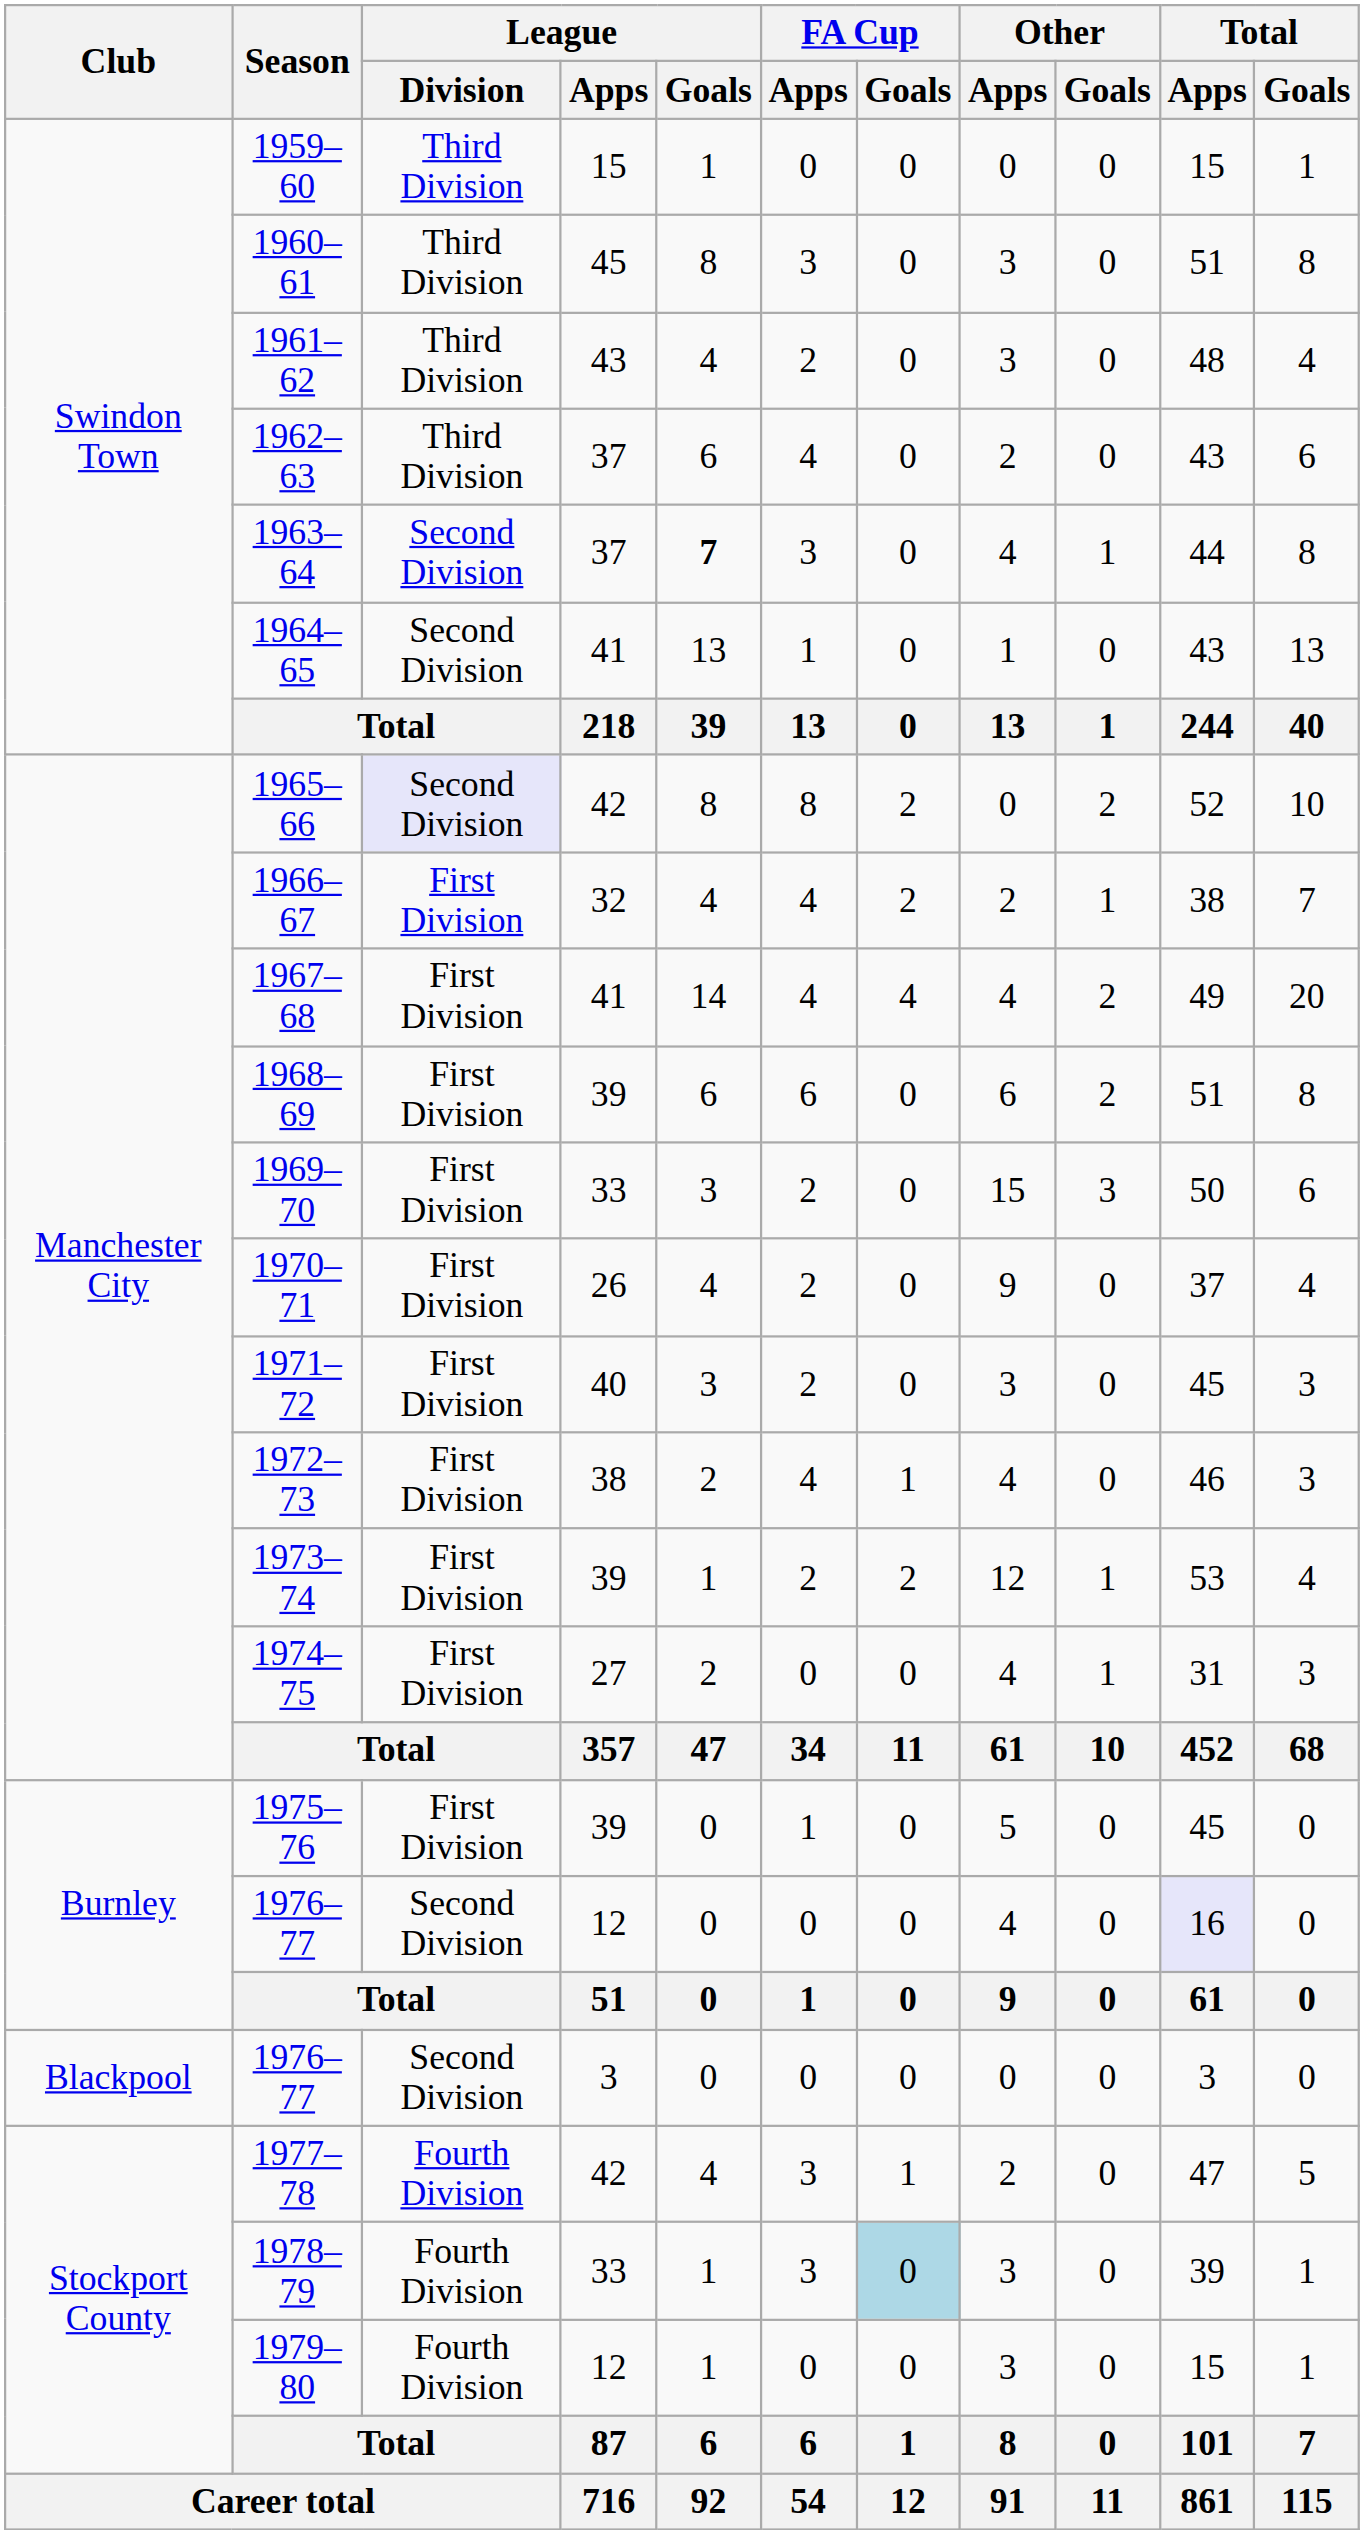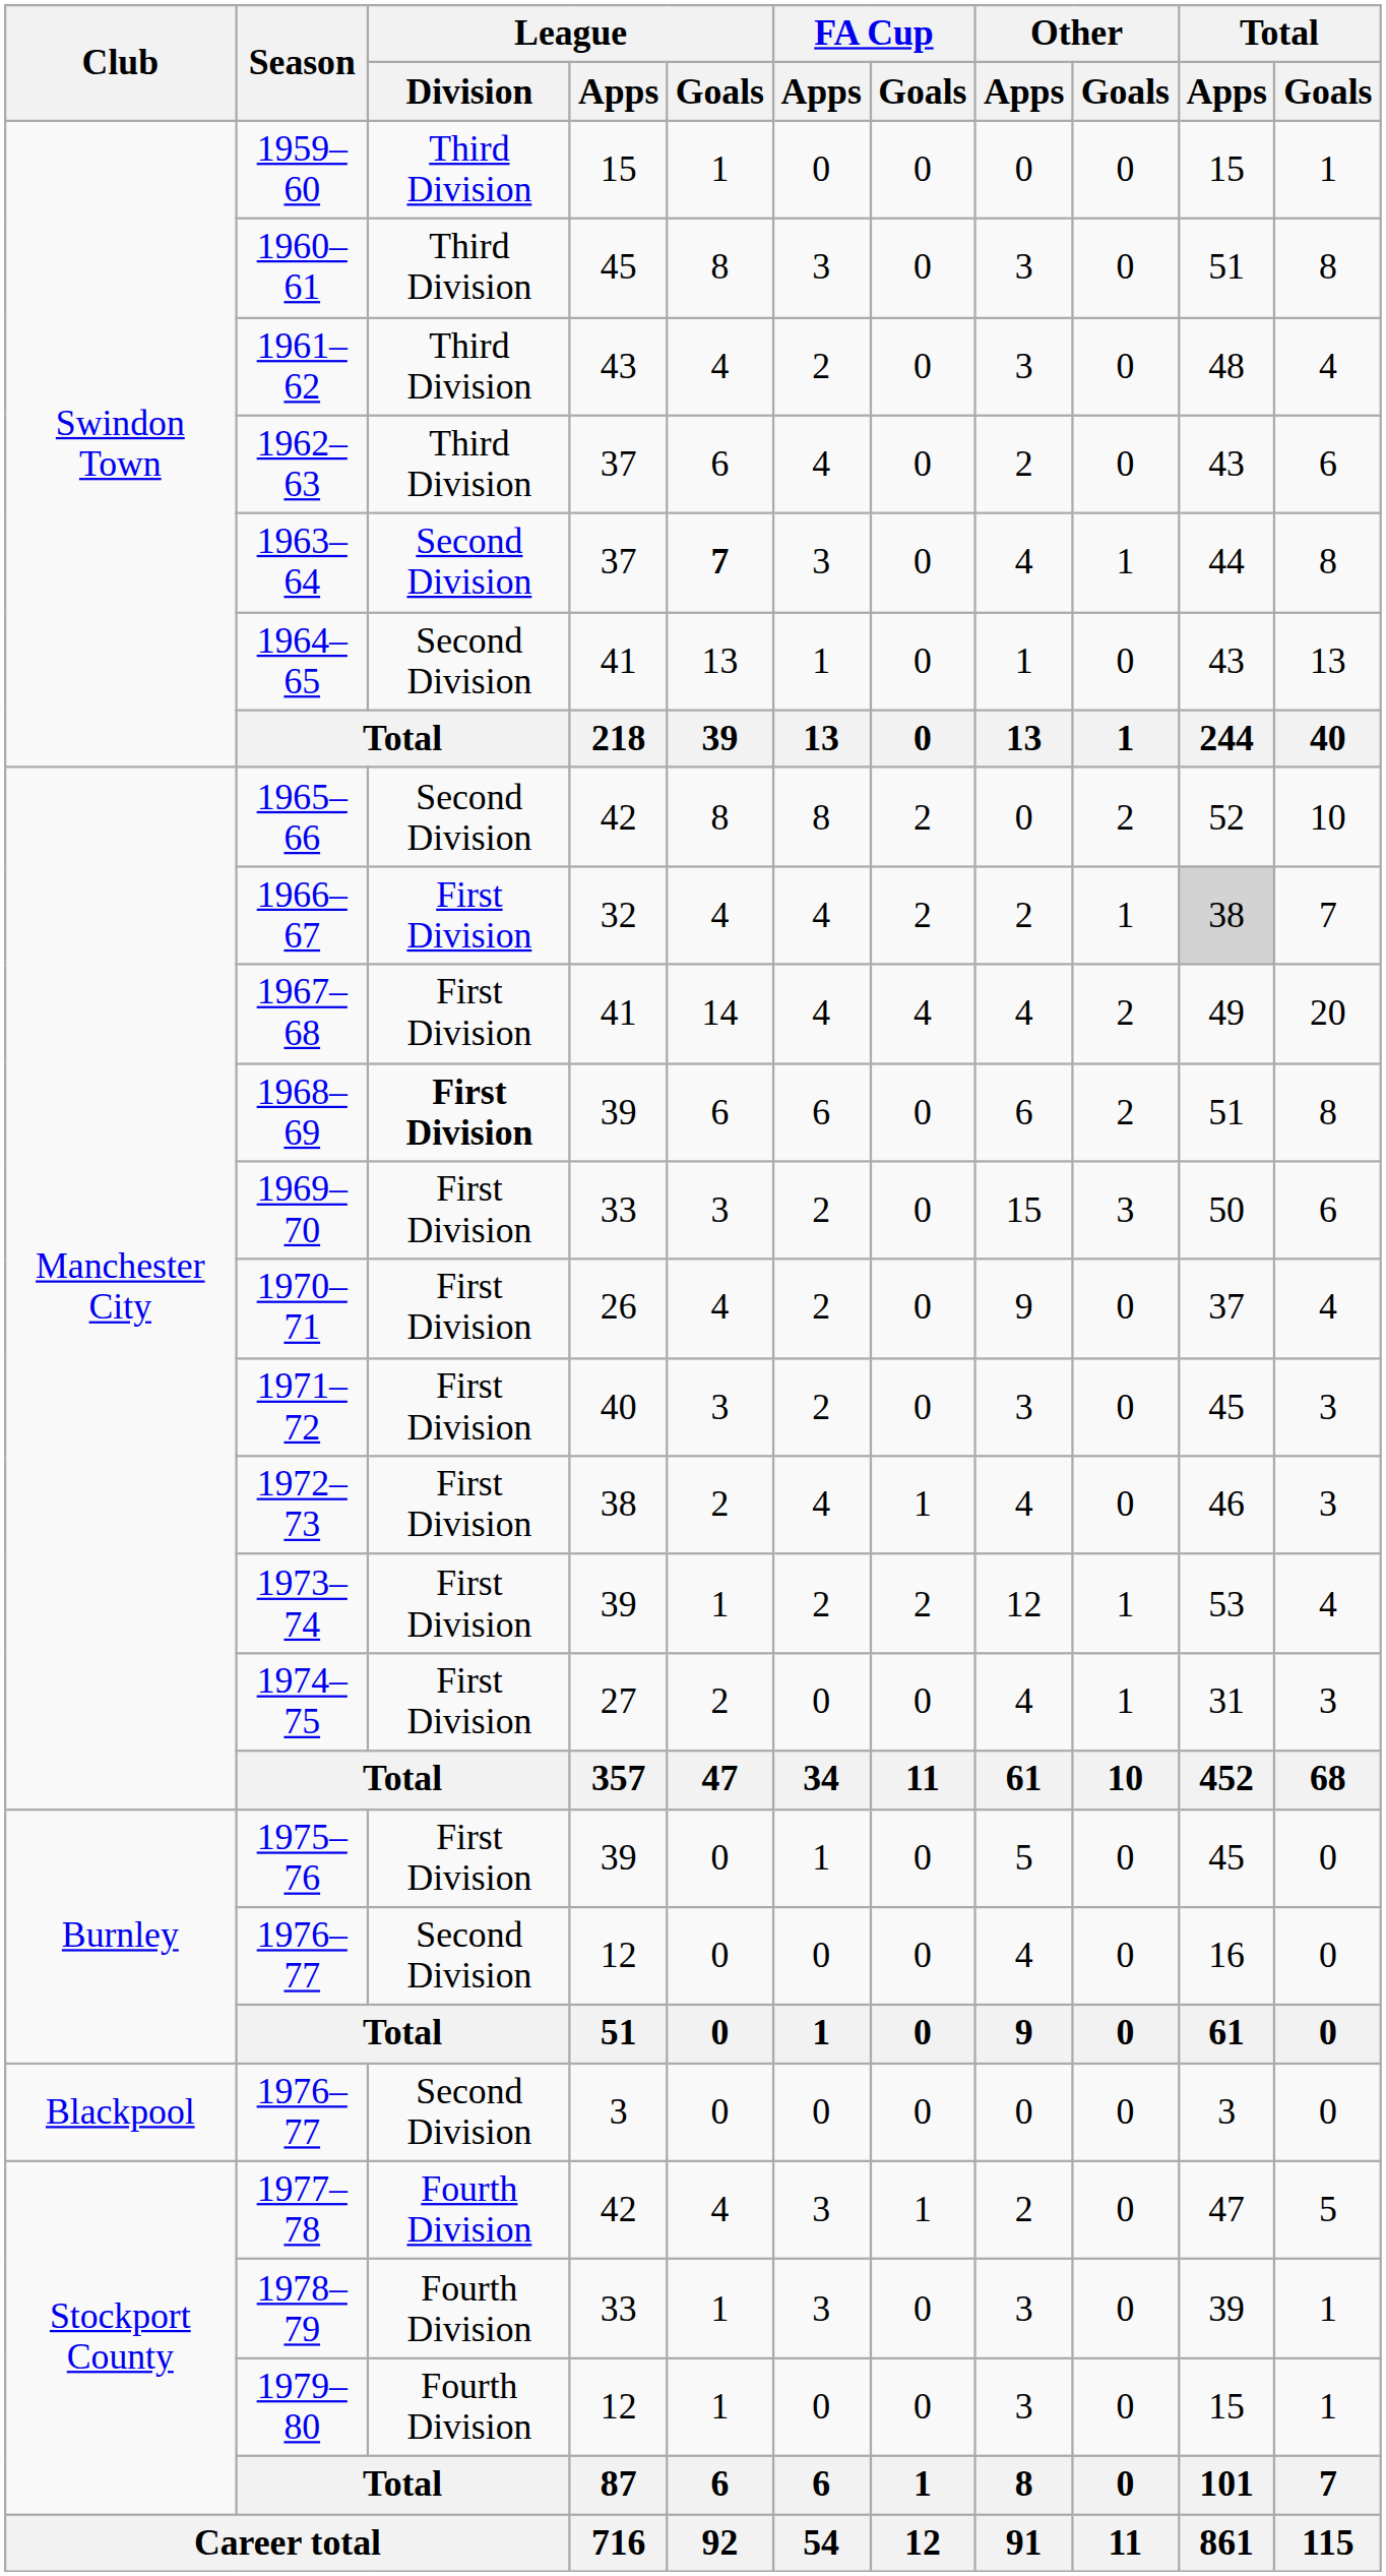1965–66 | League / Division: lavender background -> no background
1966–67 | Total / Apps: no background -> lightgrey background
1968–69 | League / Division: normal -> bold
1976–77 / 12 | Total / Apps: lavender background -> no background
1978–79 | FA Cup / Goals: lightblue background -> no background
